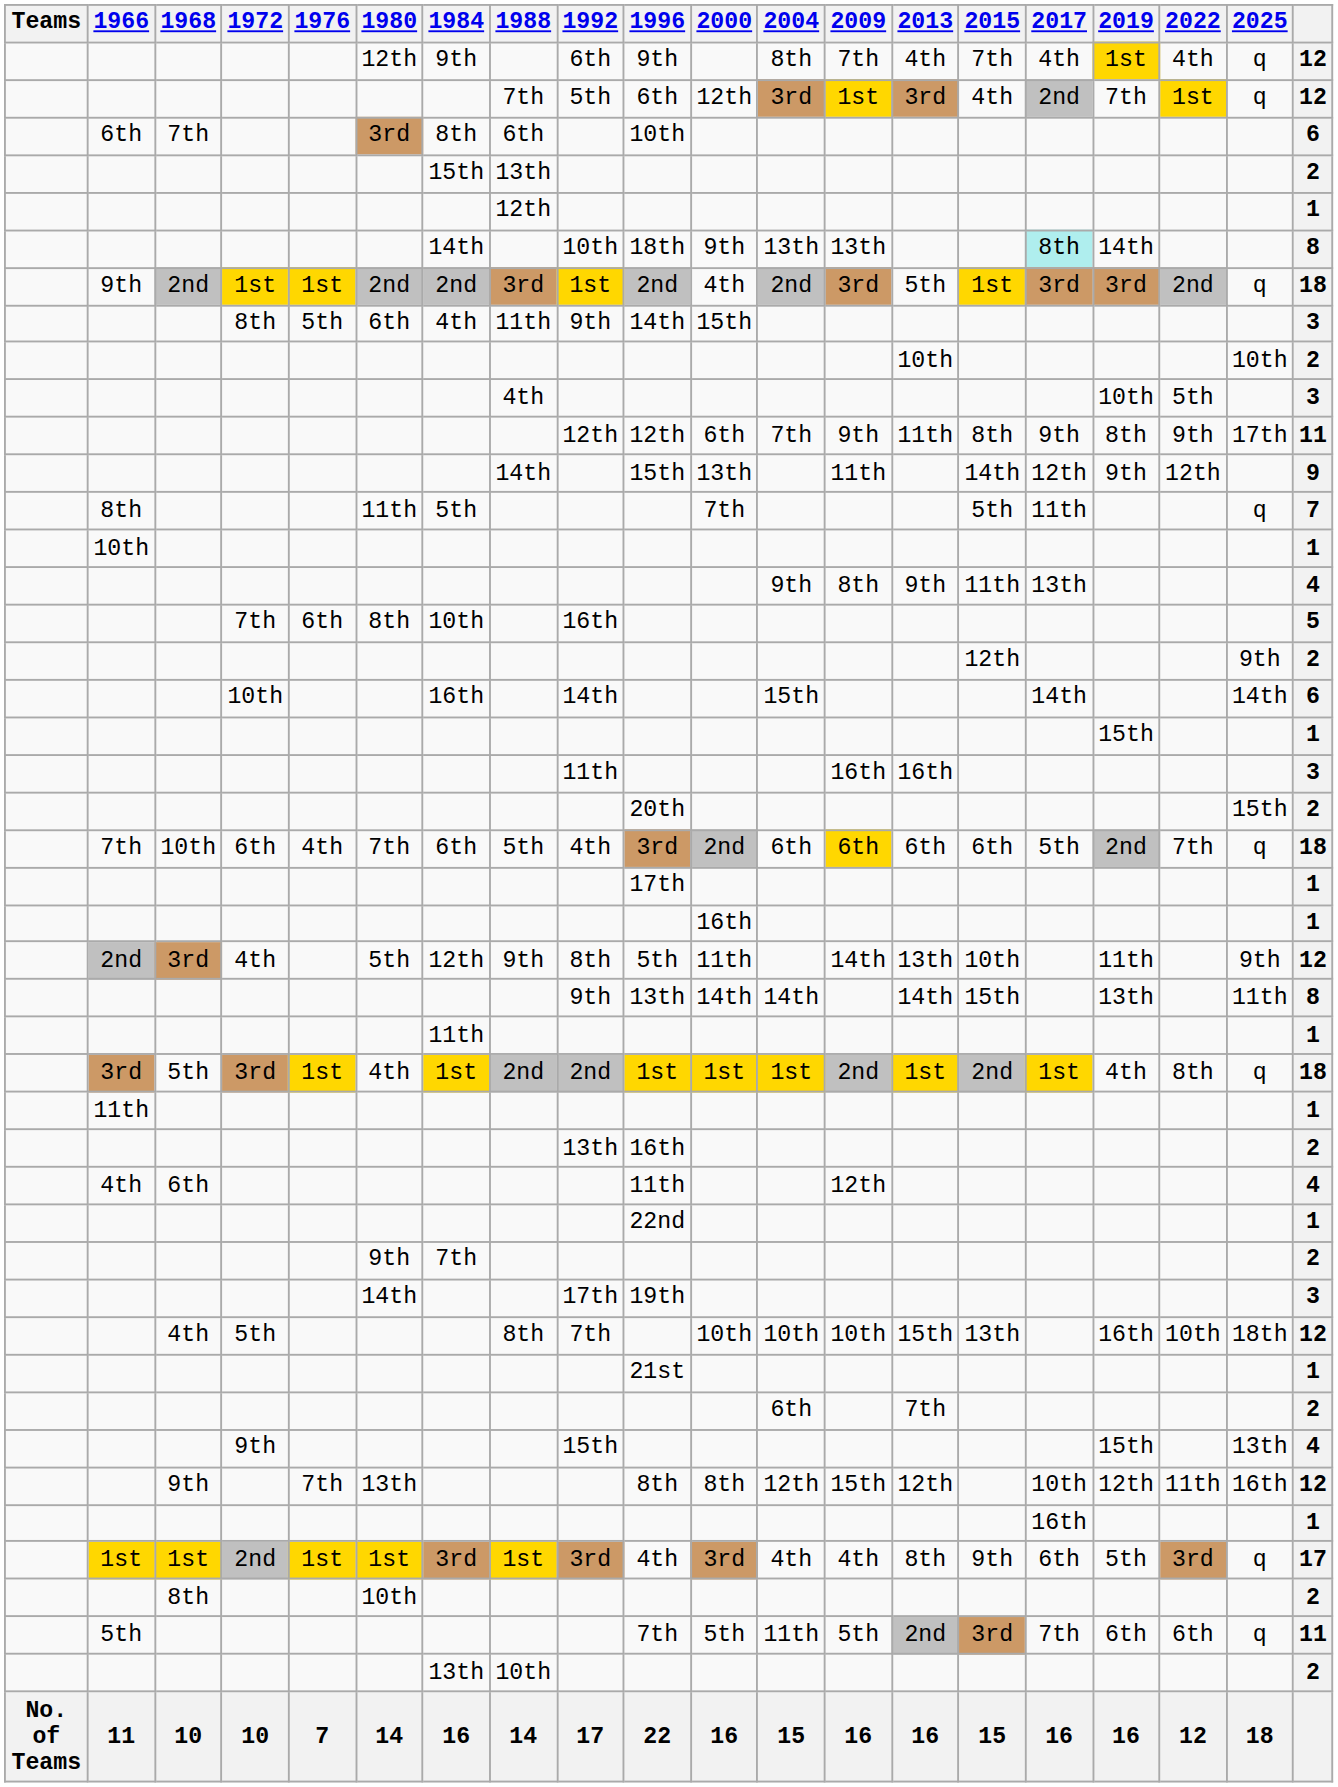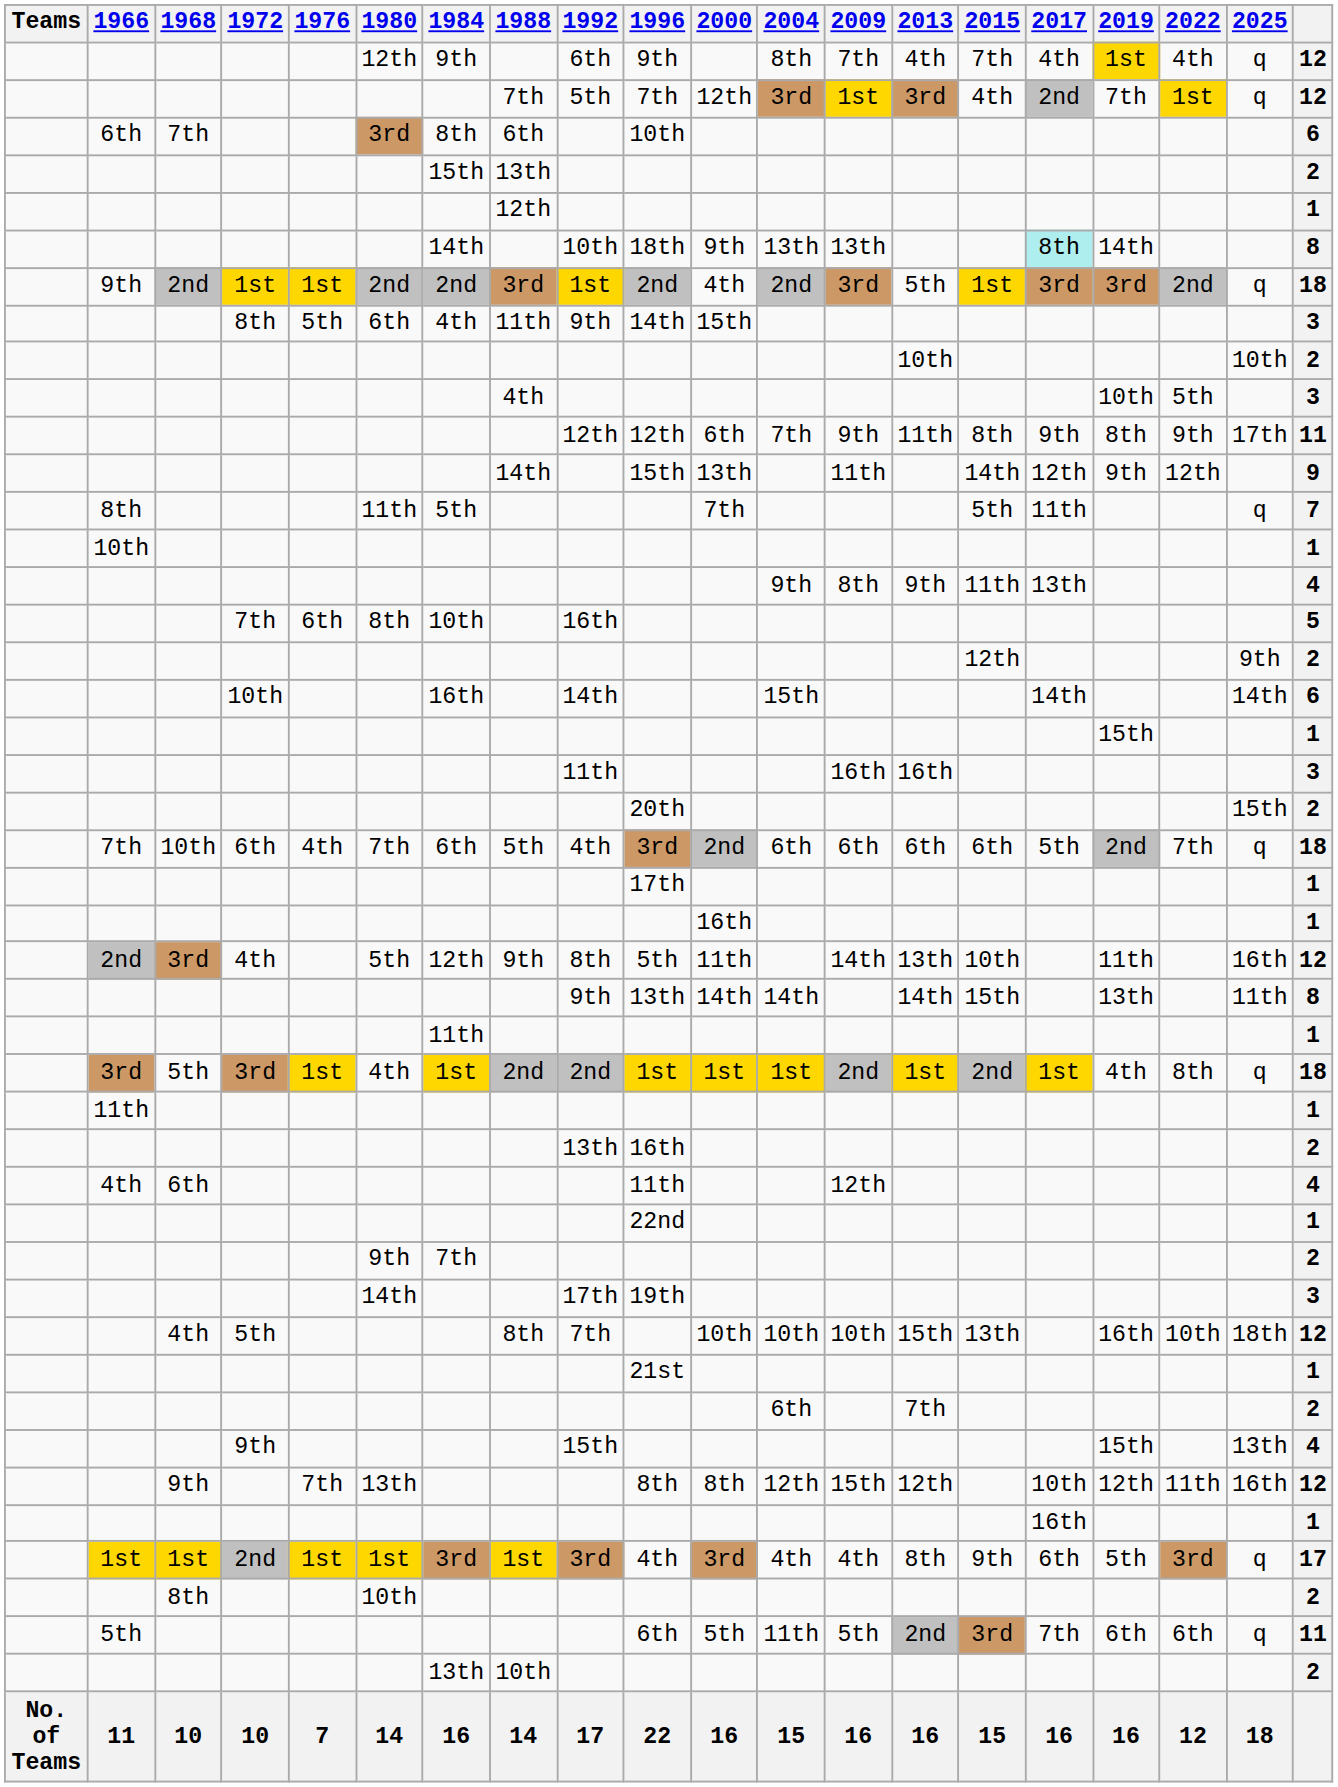row 3 | 1996: 6th -> 7th
row 23 | 2009: gold background -> no background
row 26 | 2025: 9th -> 16th
row 44 | 1996: 7th -> 6th
